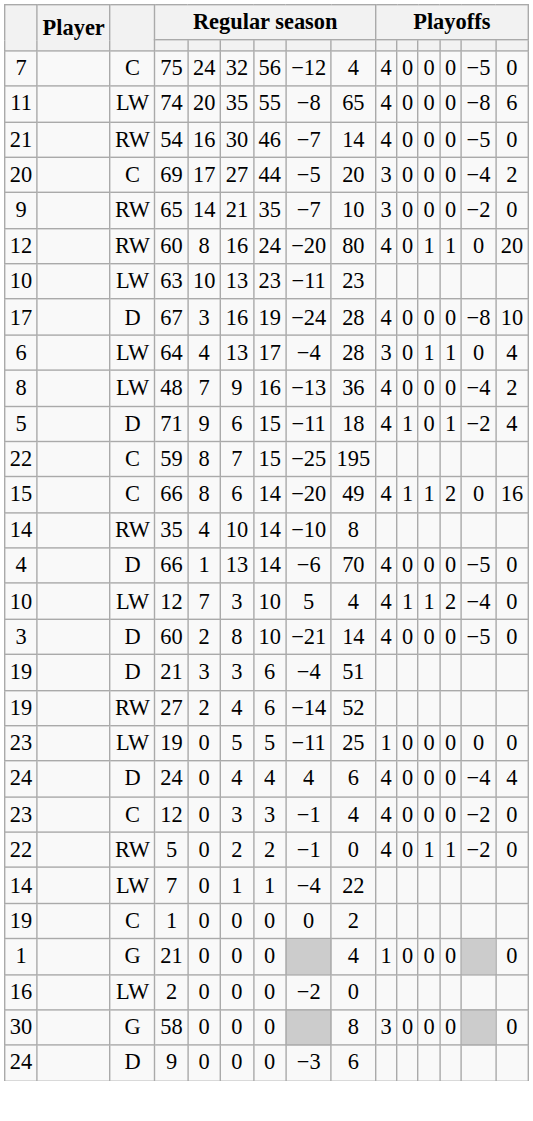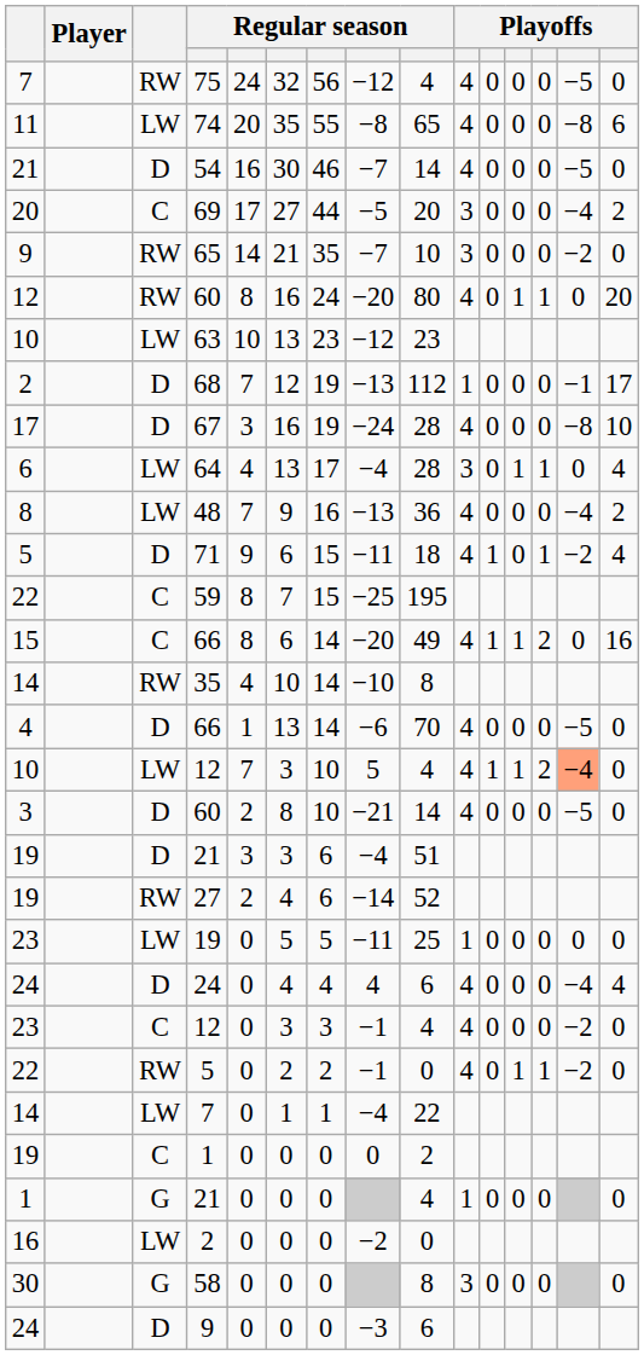75 | column 3: C -> RW
54 | column 3: RW -> D
63 | column 8: −11 -> −12
+ row: 2 | D | 68 | 7 | 12 | 19 | −13 | 112 | 1 | 0 | 0 | 0 | −1 | 17
10 / 12 | column 14: no background -> lightsalmon background
